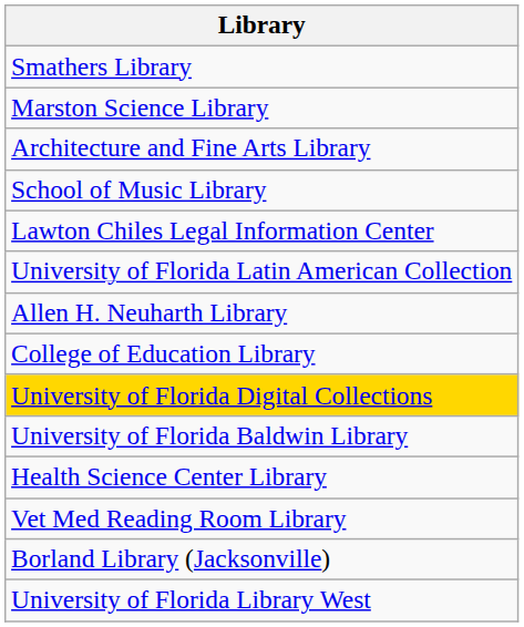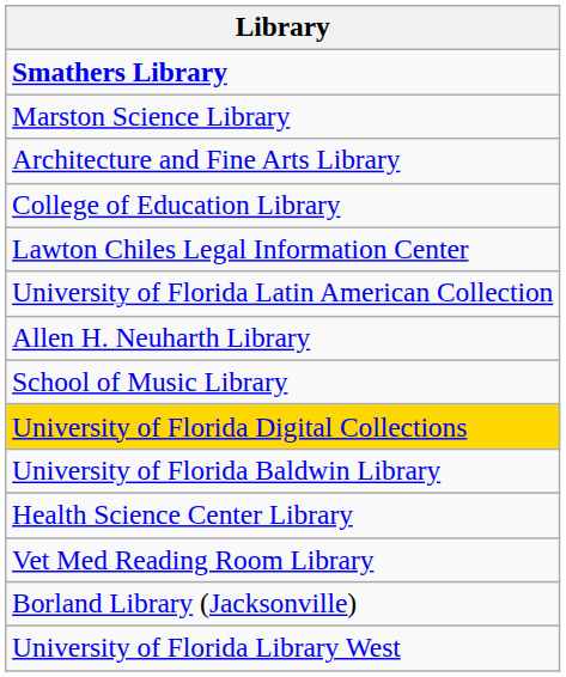row 2 | column 1: normal -> bold
row 5 | column 1: School of Music Library -> College of Education Library
row 9 | column 1: College of Education Library -> School of Music Library
